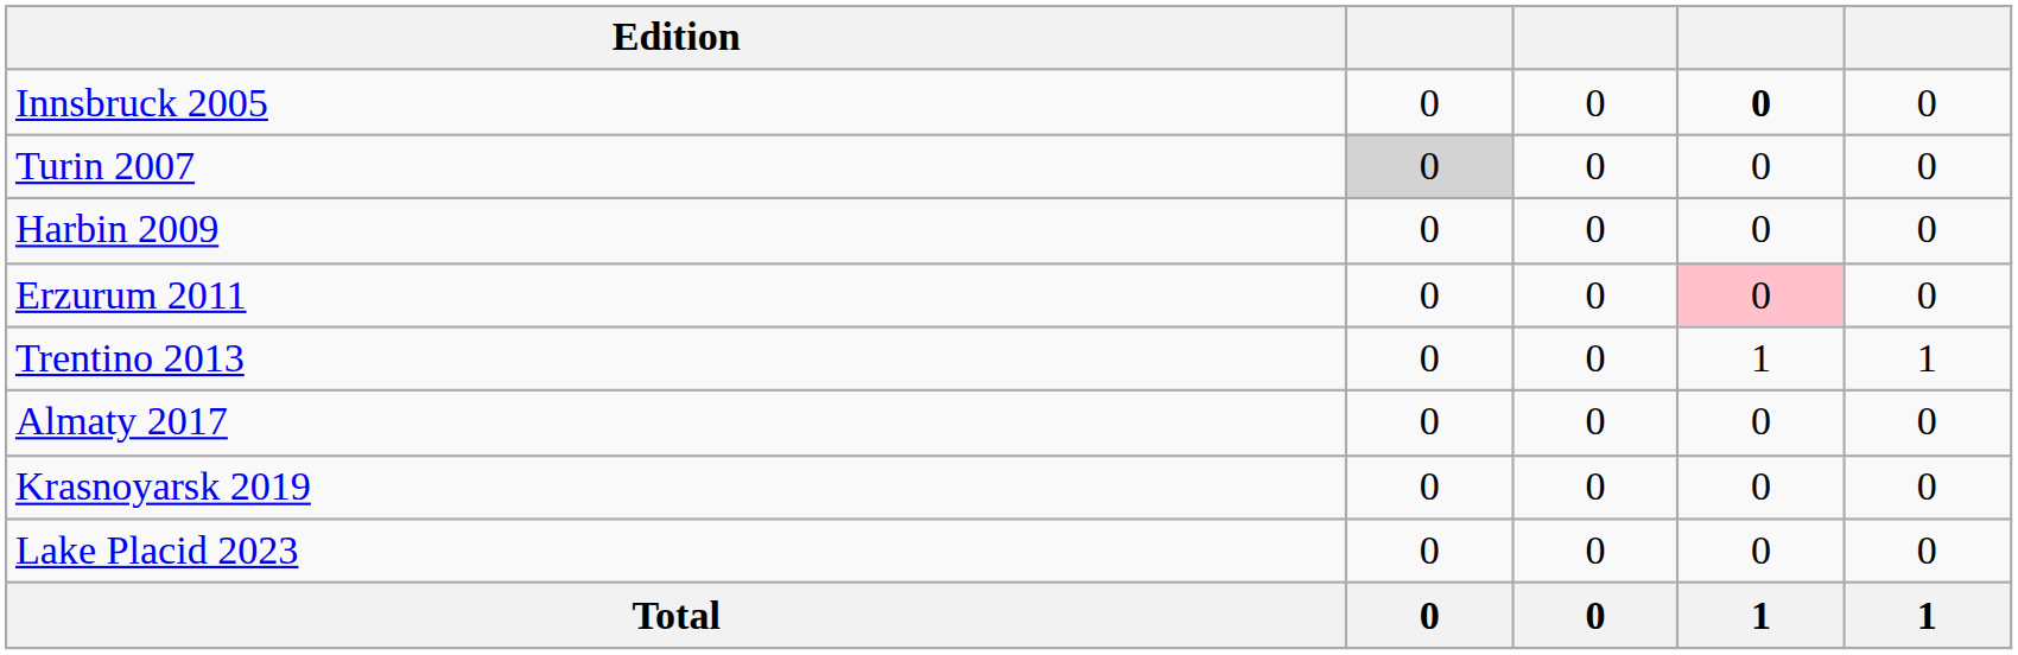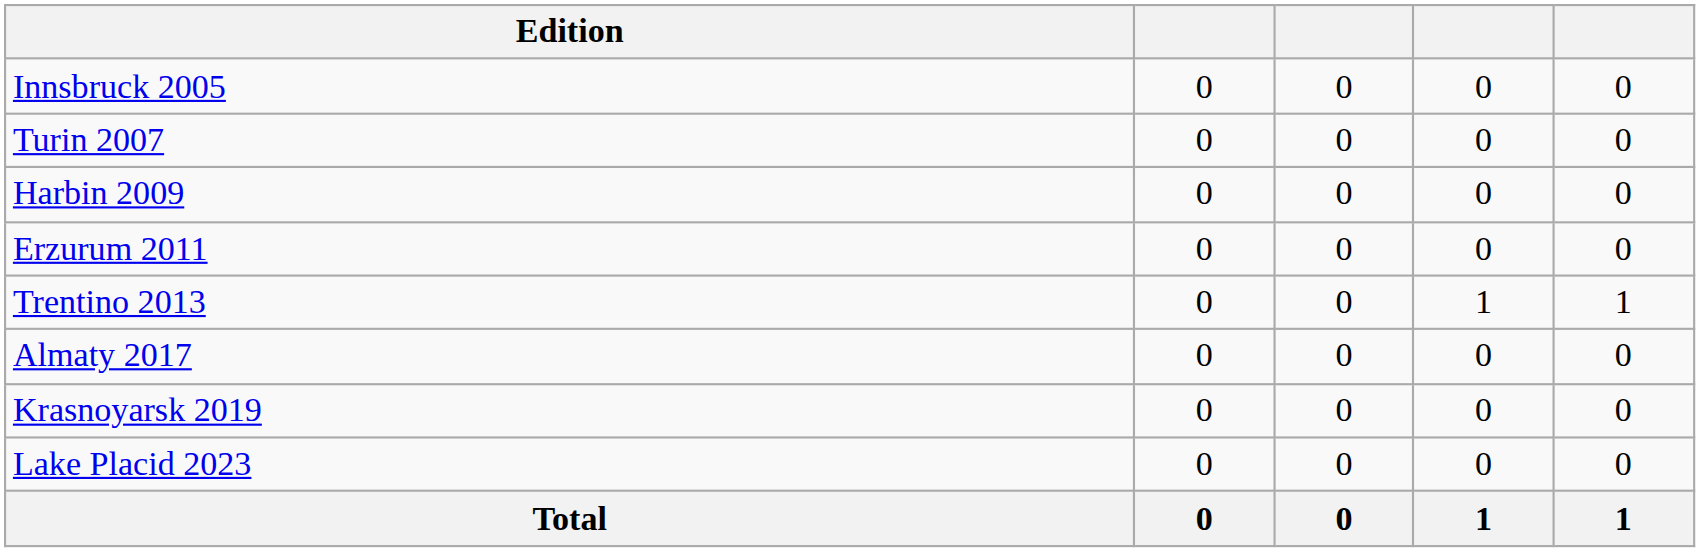Innsbruck 2005 | column 4: bold -> normal
Turin 2007 | column 2: lightgrey background -> no background
Erzurum 2011 | column 4: pink background -> no background
